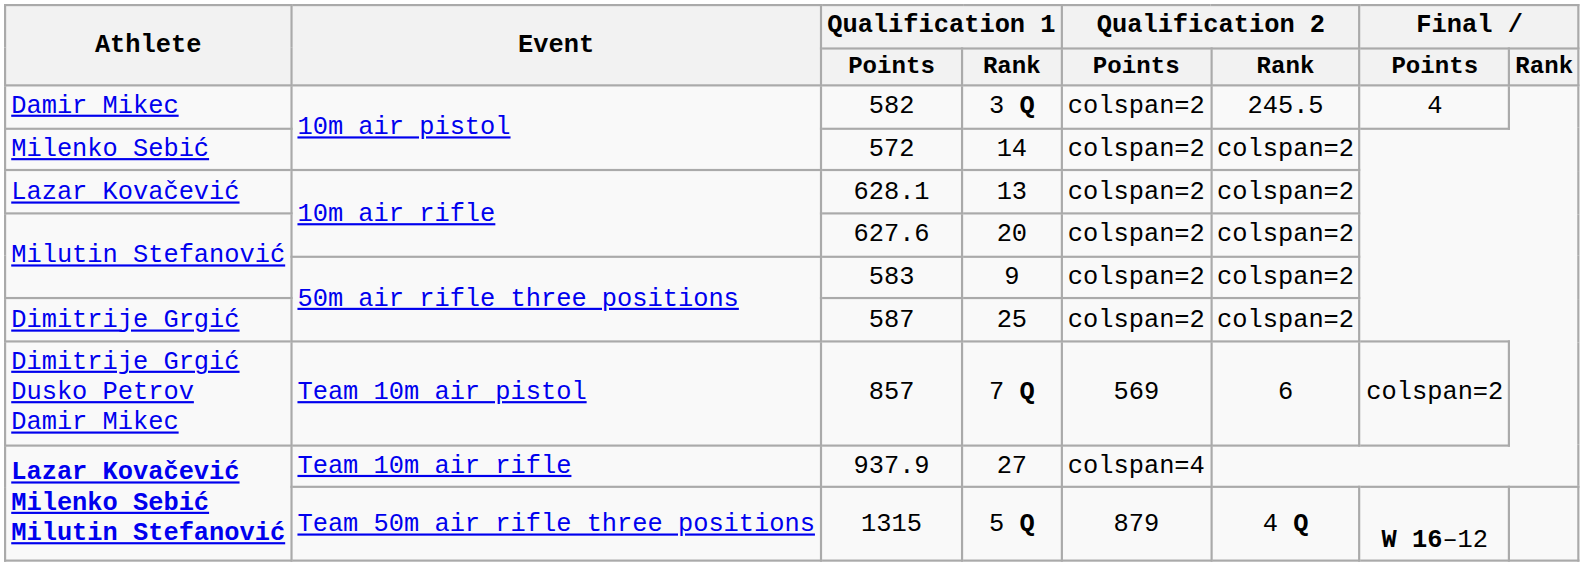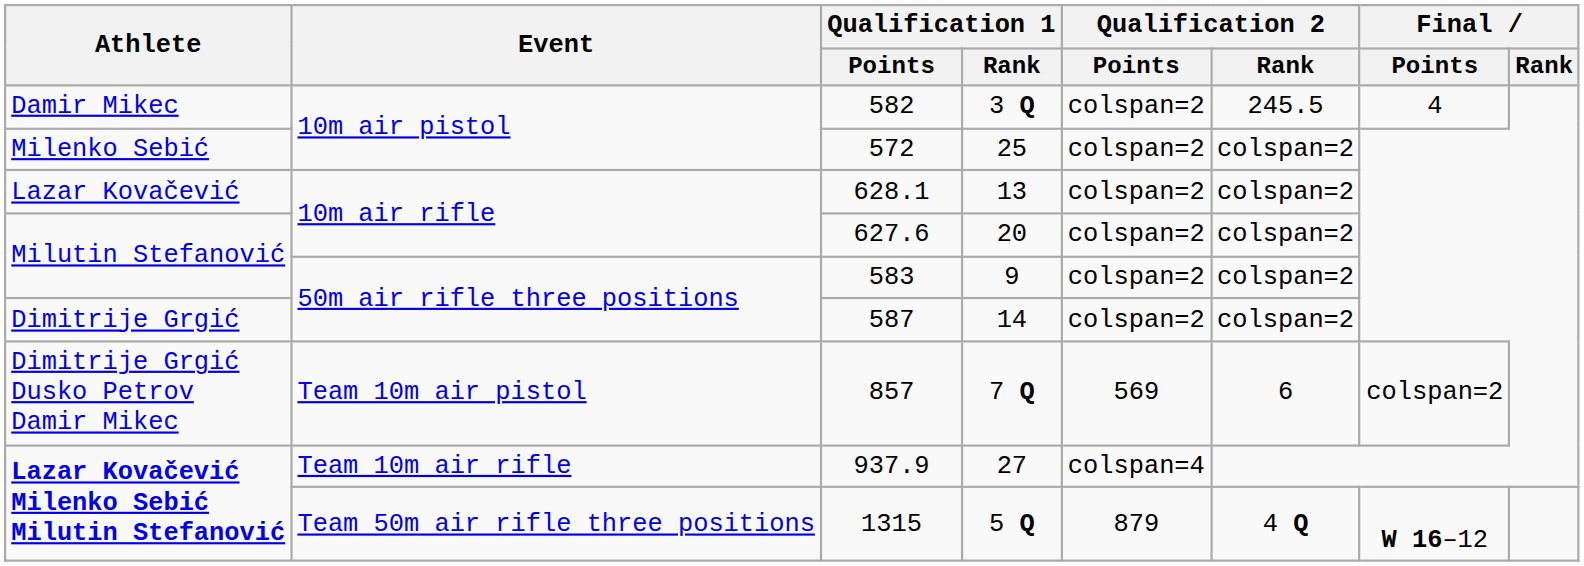572 | Qualification 1 / Rank: 14 -> 25
587 | Qualification 1 / Rank: 25 -> 14
